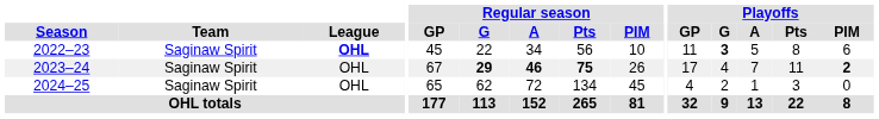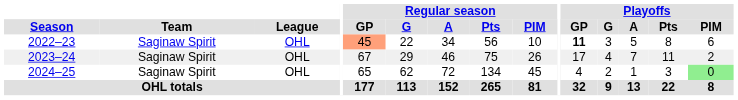2022–23 | League: bold -> normal
2022–23 | Regular season / GP: no background -> lightsalmon background
2022–23 | Playoffs / GP: normal -> bold
2022–23 | Playoffs / G: bold -> normal
2023–24 | Regular season / G: bold -> normal
2023–24 | Regular season / A: bold -> normal
2023–24 | Regular season / Pts: bold -> normal
2023–24 | Playoffs / PIM: bold -> normal
2024–25 | Playoffs / PIM: no background -> lightgreen background
